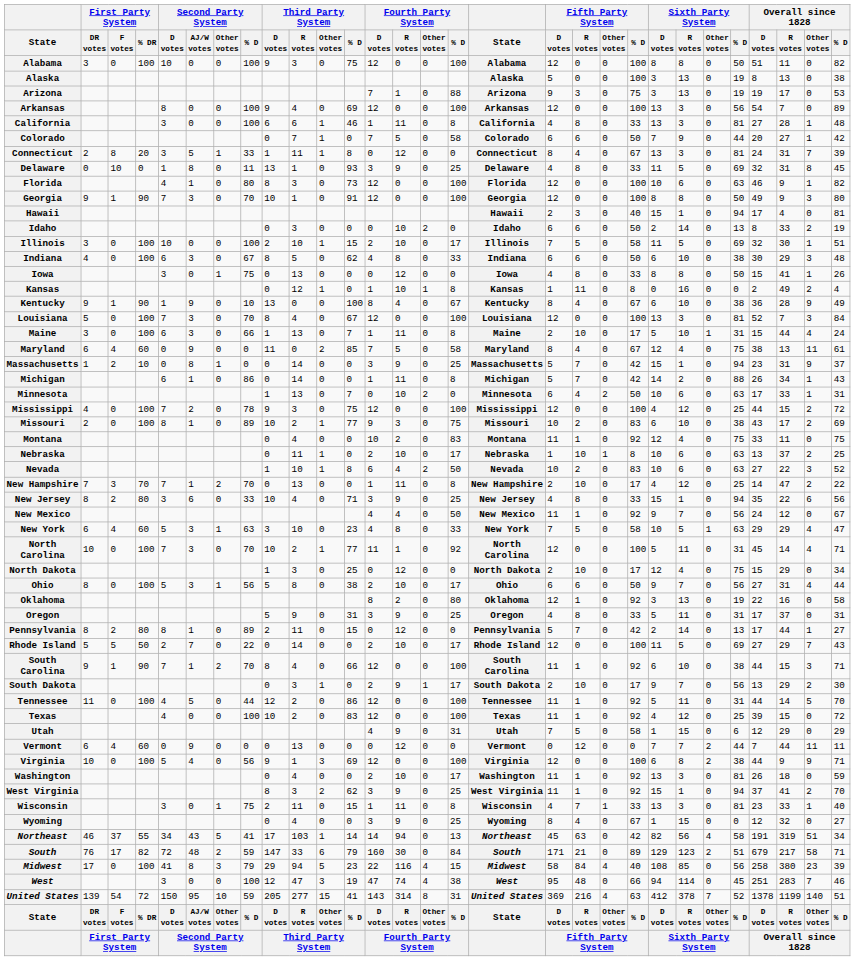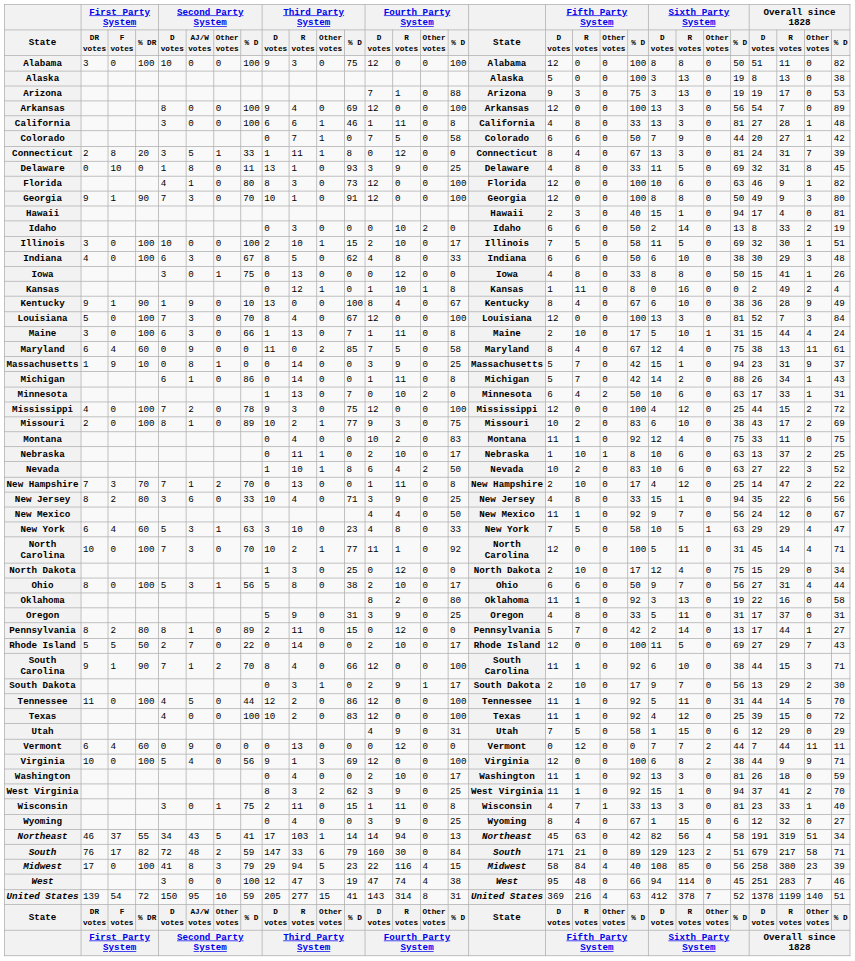row 23 | First Party System / F votes: 2 -> 9
row 38 | Fifth Party System / D votes: 12 -> 11
row 52 | Sixth Party System / % D: 0 -> 6
